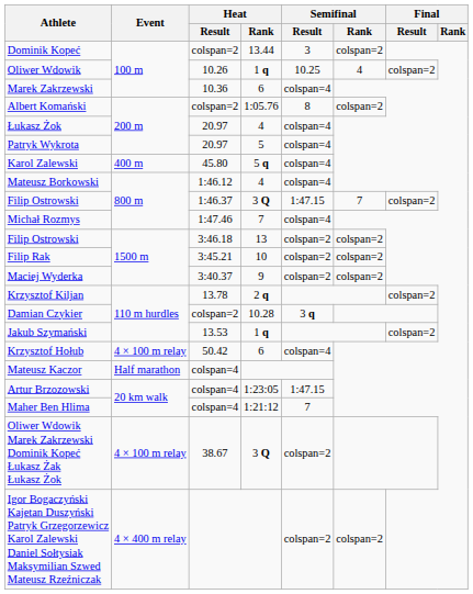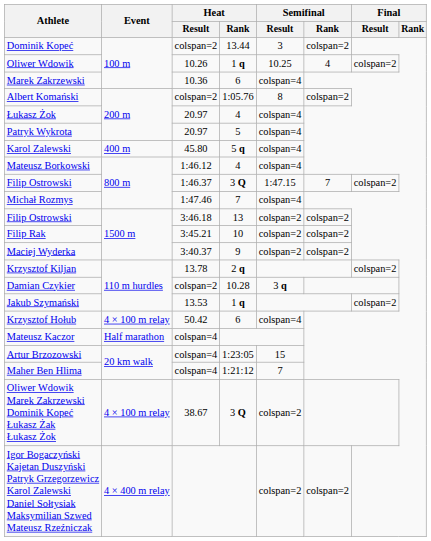Artur Brzozowski | Semifinal / Result: 1:47.15 -> 15
